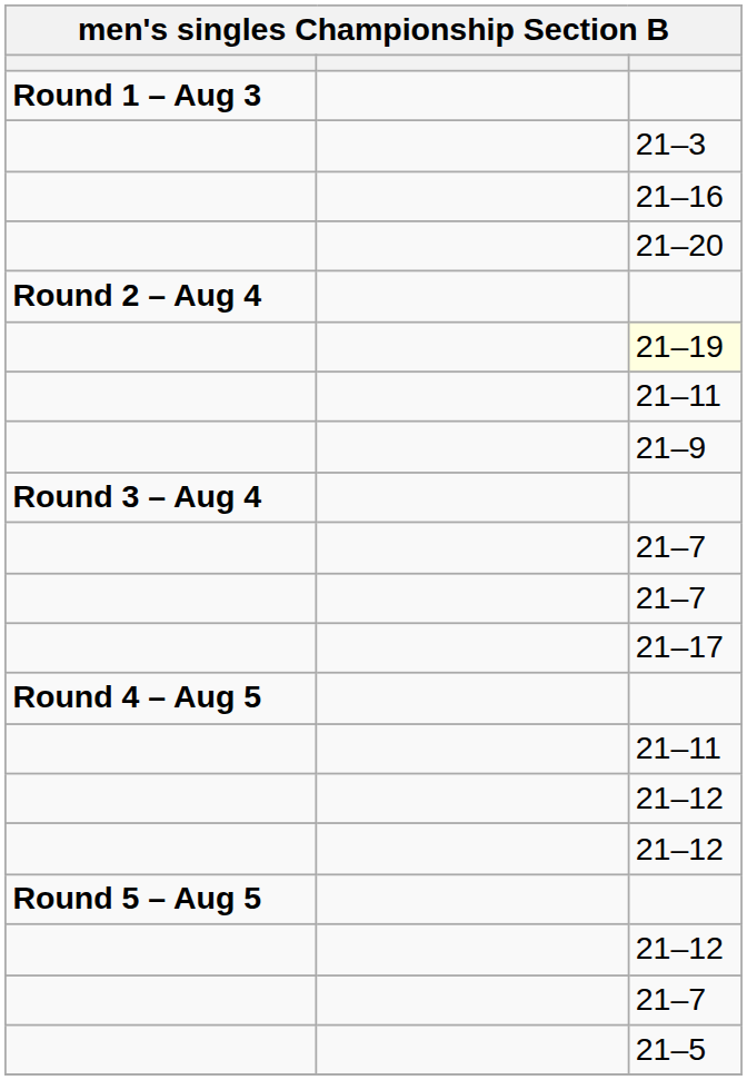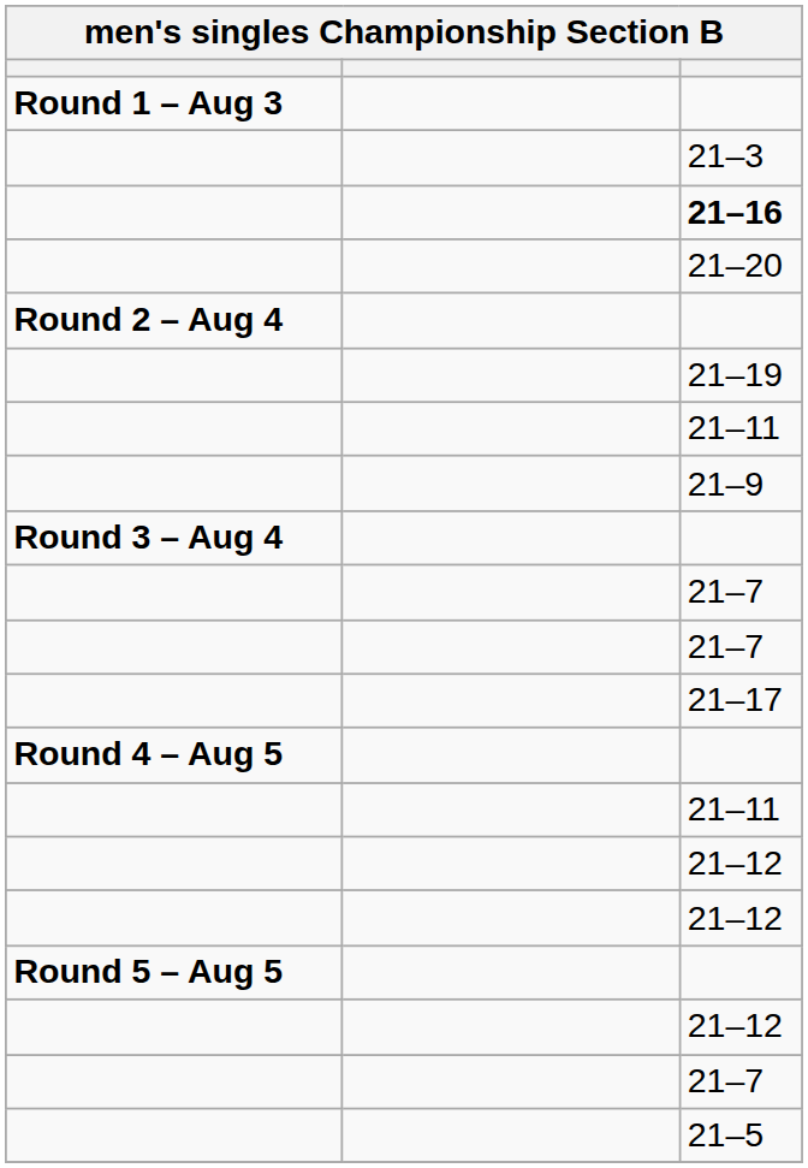21–16 | column 3: normal -> bold
21–19 | column 3: lightyellow background -> no background
